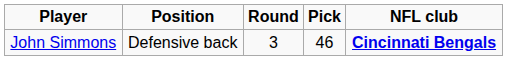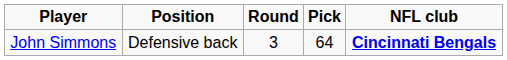John Simmons | Pick: 46 -> 64
